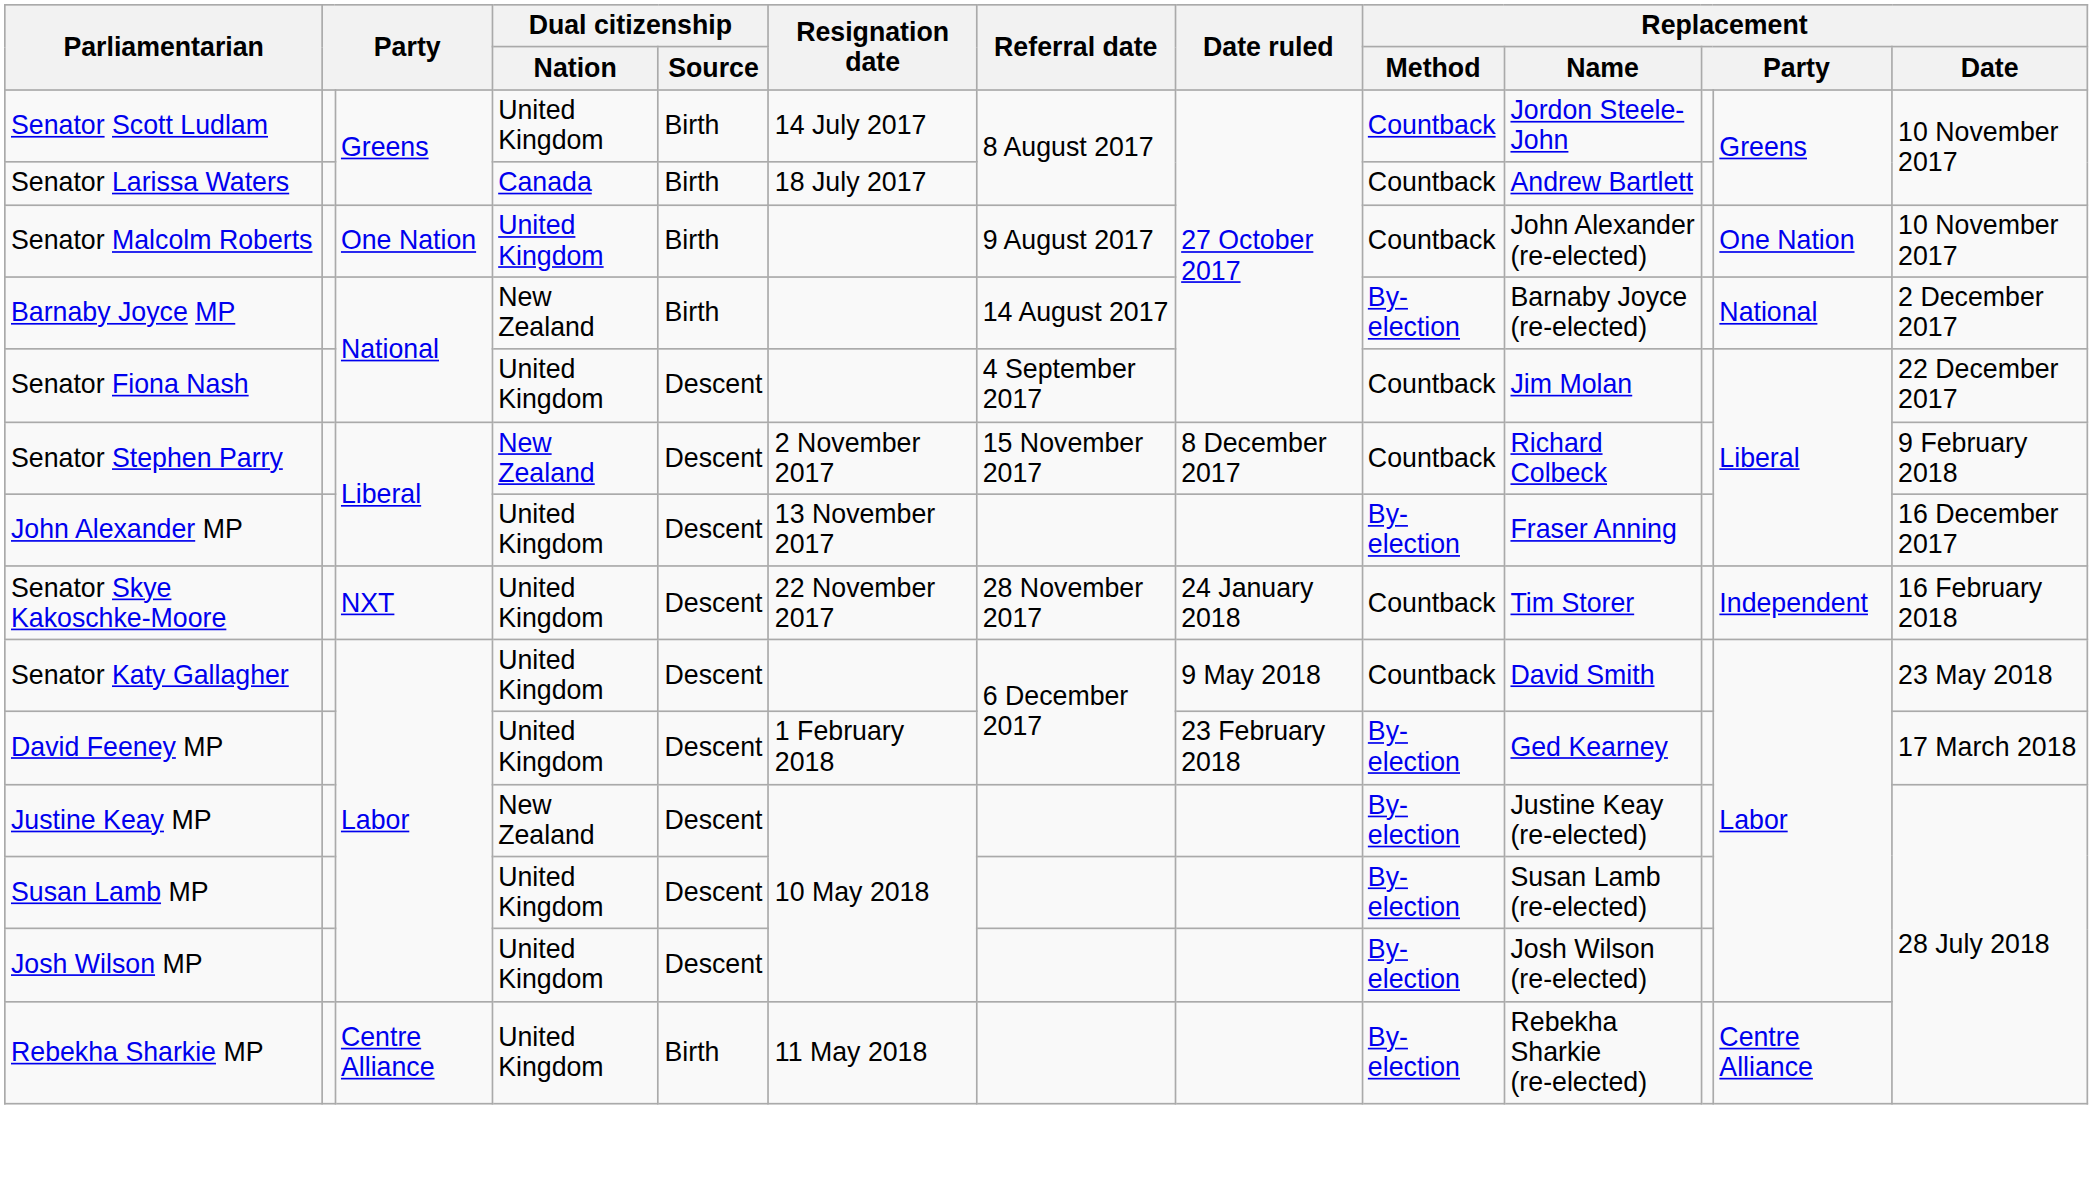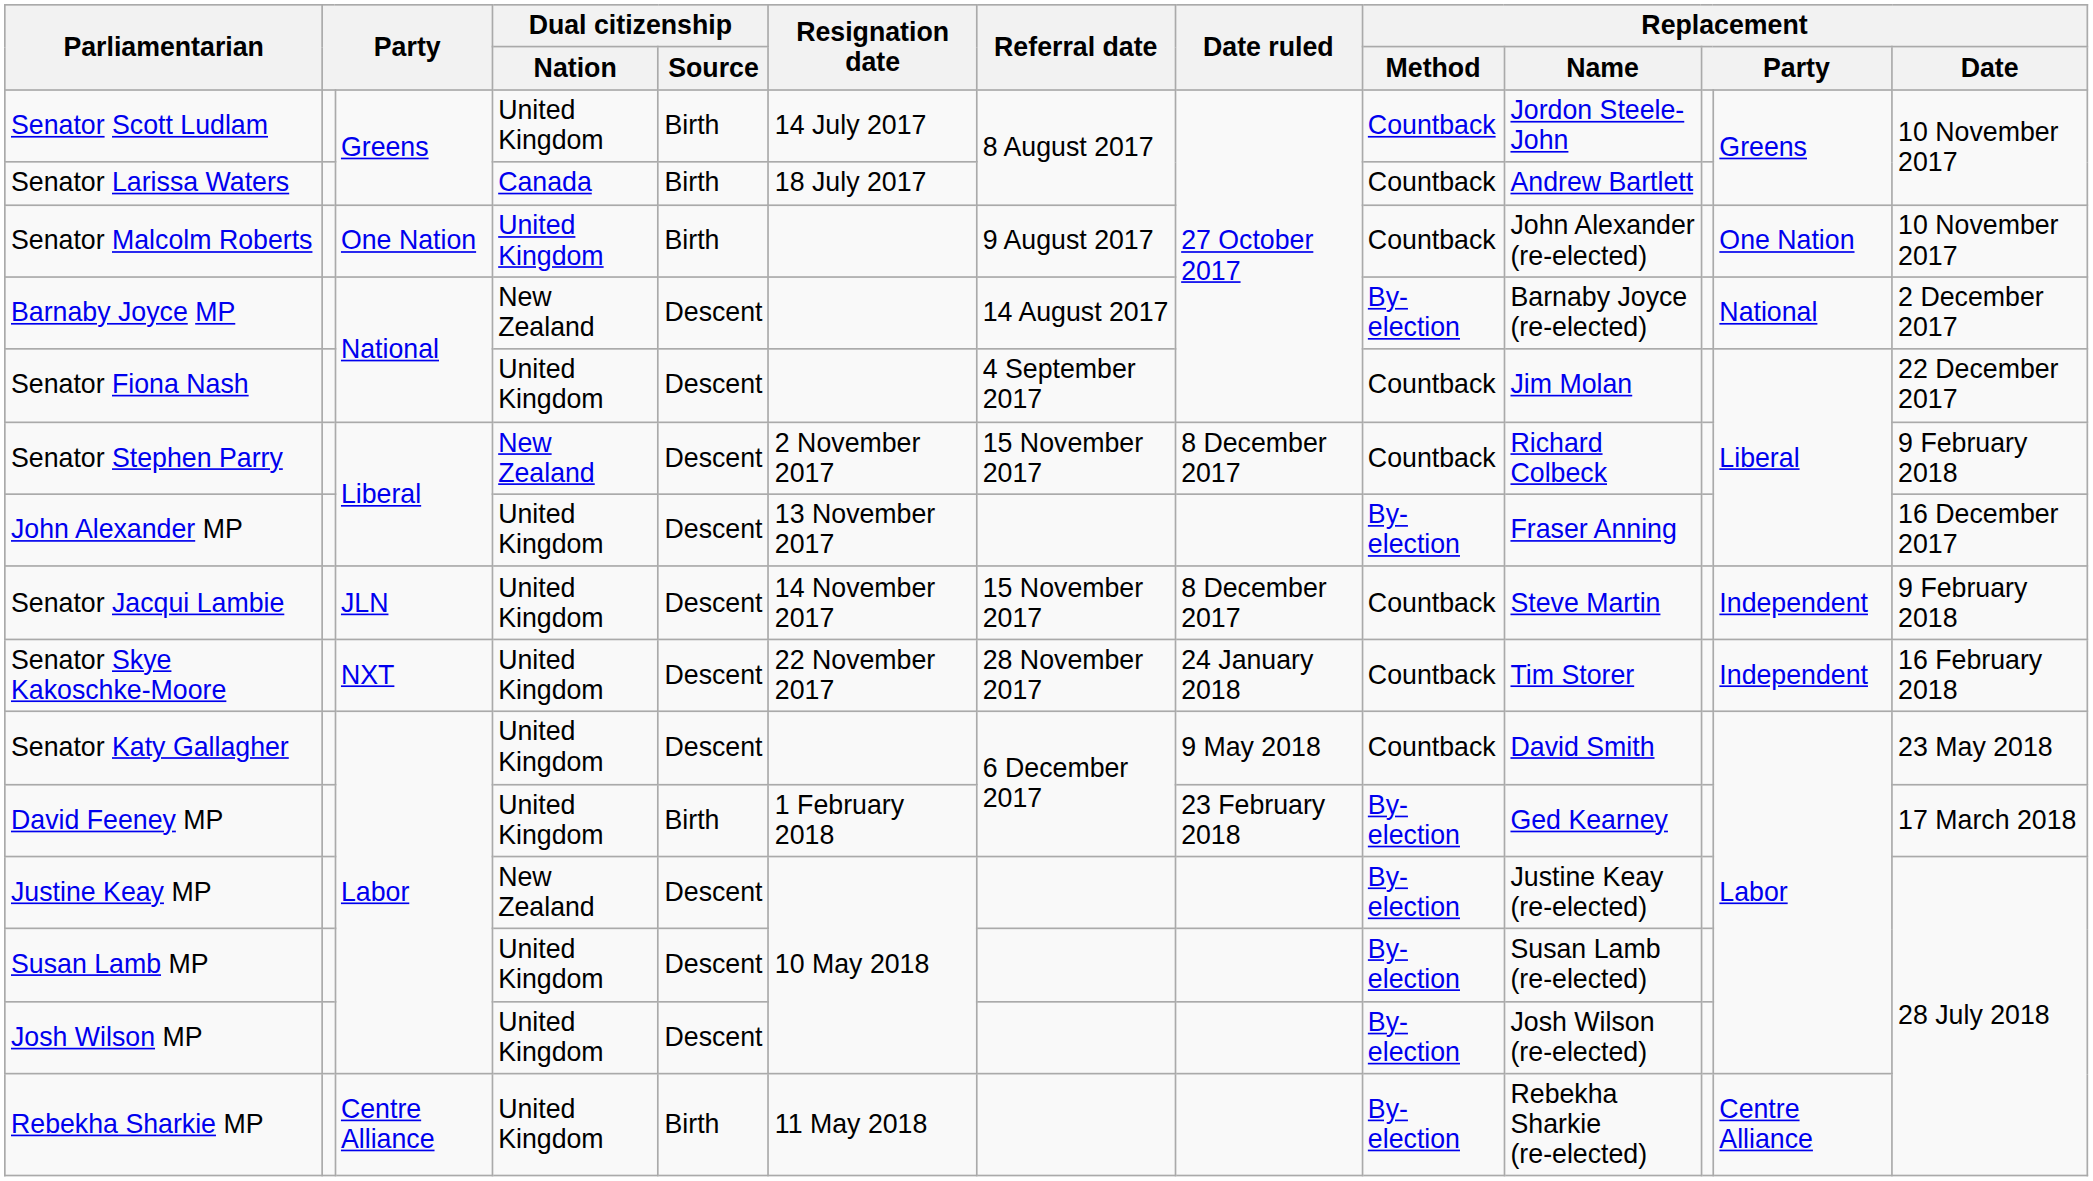Barnaby Joyce MP | Dual citizenship / Source: Birth -> Descent
+ row: Senator Jacqui Lambie | JLN | United Kingdom | Descent | 14 November 2017 | 15 November 2017 | 8 December 2017 | Countback | Steve Martin | Independent | 9 February 2018
David Feeney MP | Dual citizenship / Source: Descent -> Birth
